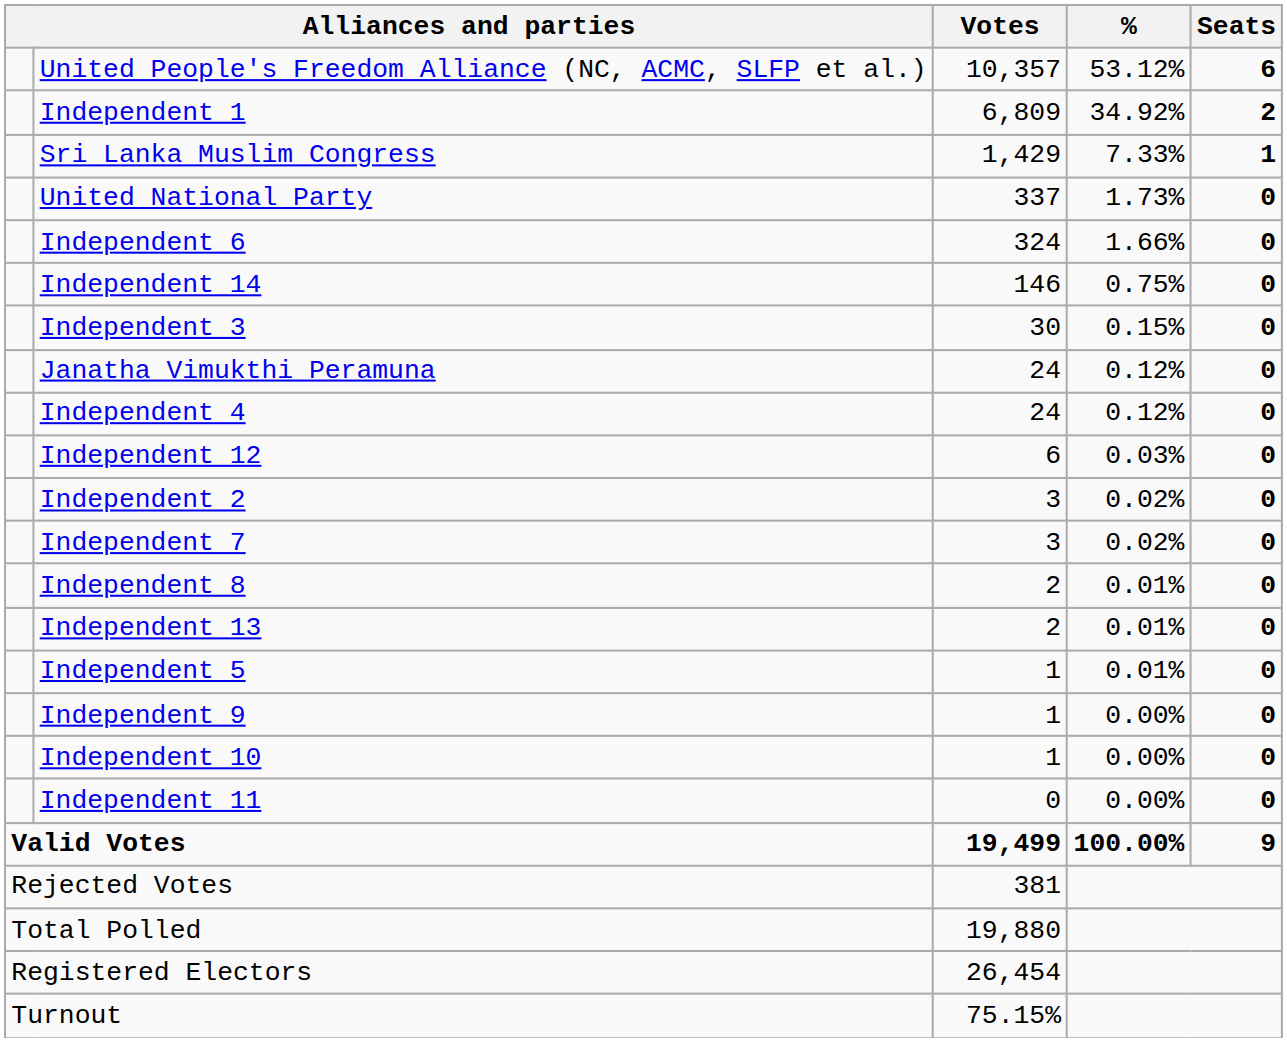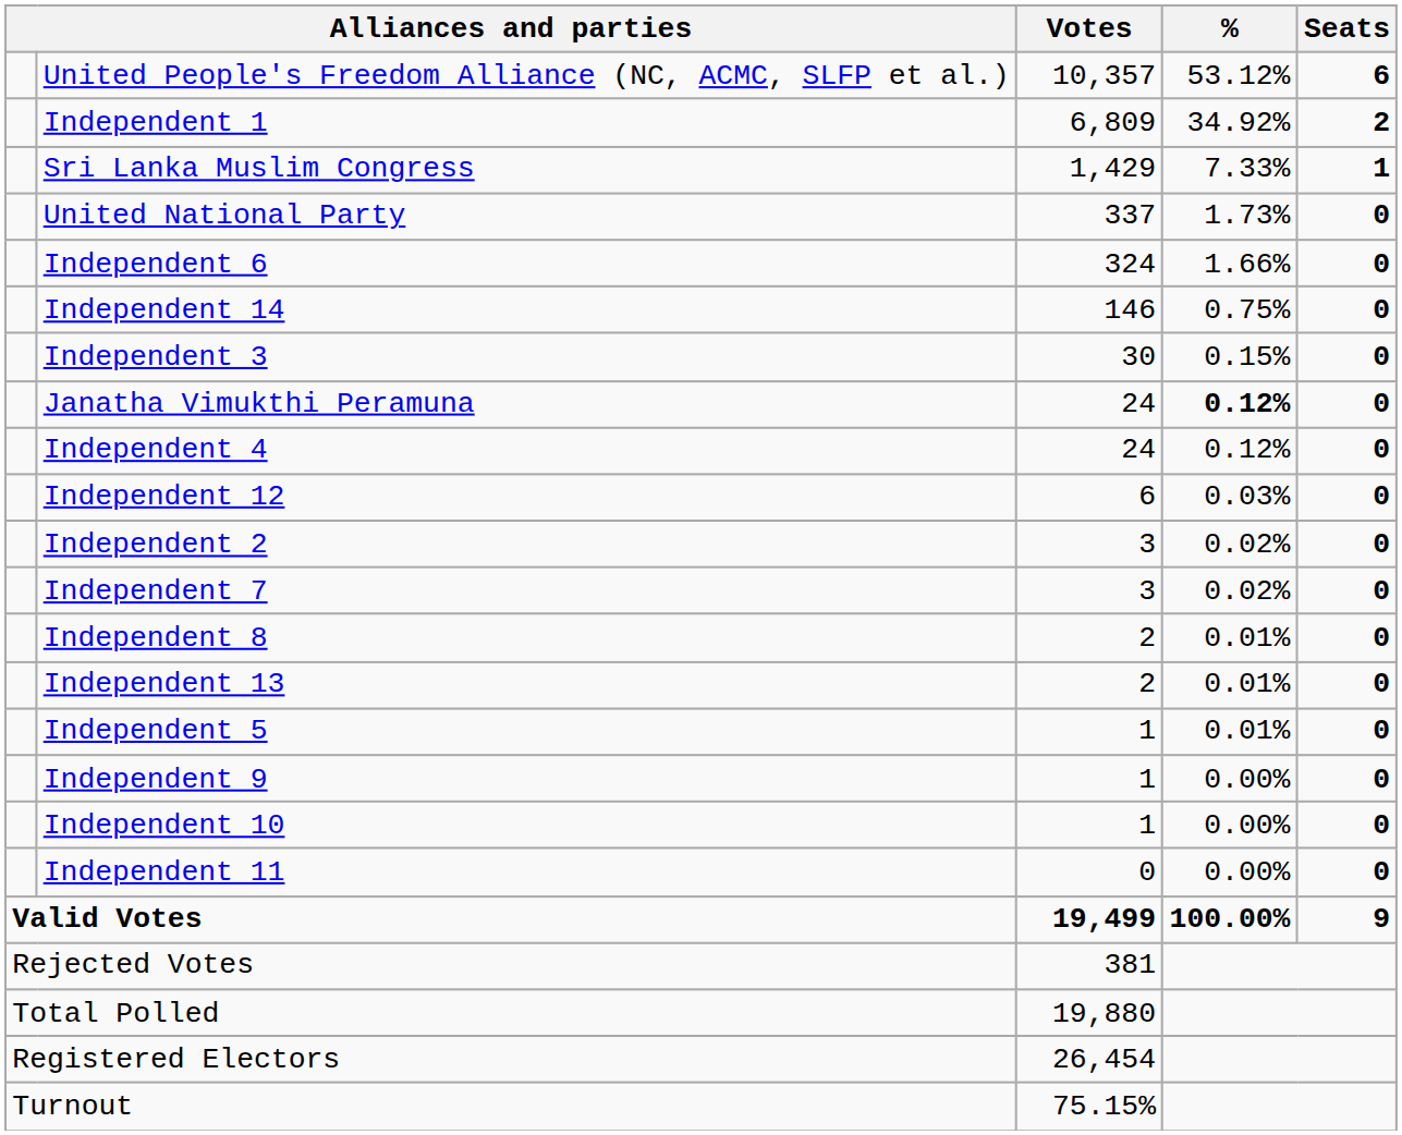Janatha Vimukthi Peramuna | %: normal -> bold
